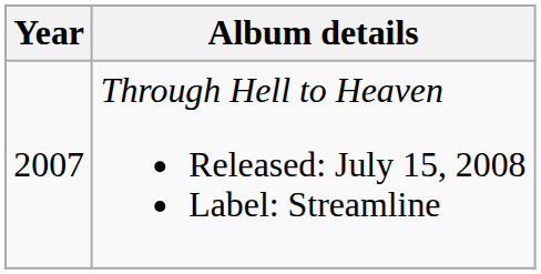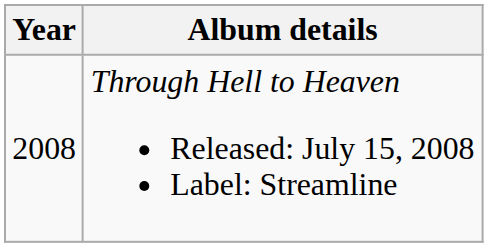row 2 | Year: 2007 -> 2008
